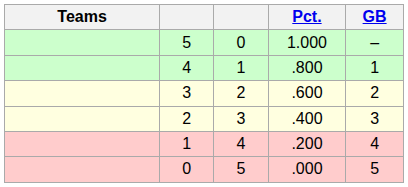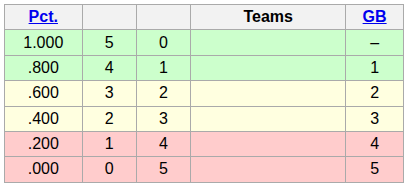columns swapped: Teams <-> Pct.
